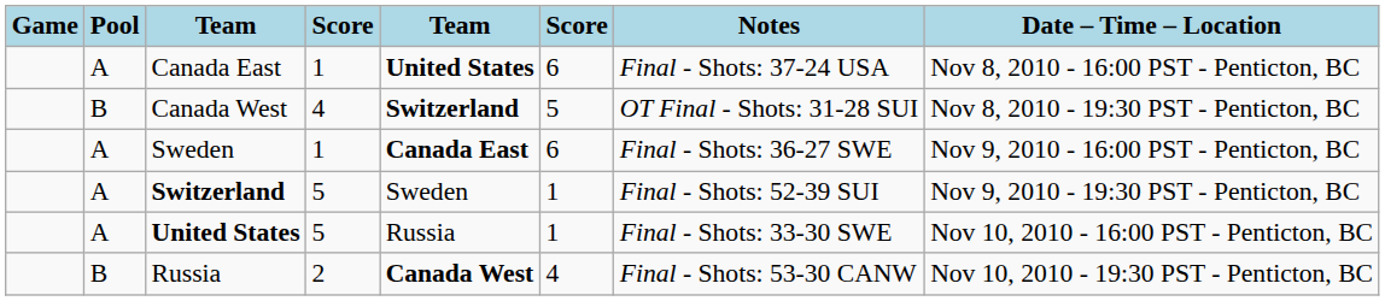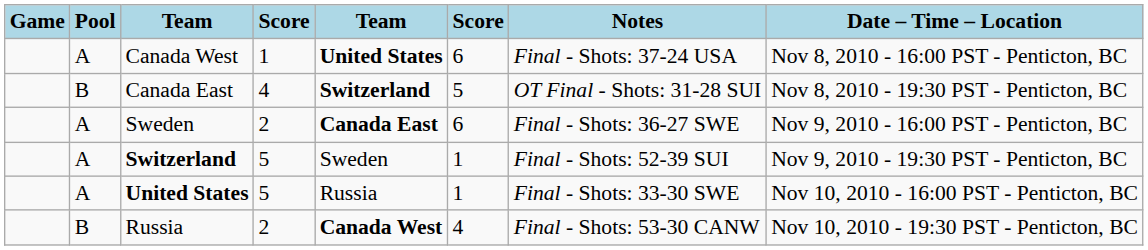row 2 | column 3: Canada East -> Canada West
row 3 | column 3: Canada West -> Canada East
row 4 | column 4: 1 -> 2
